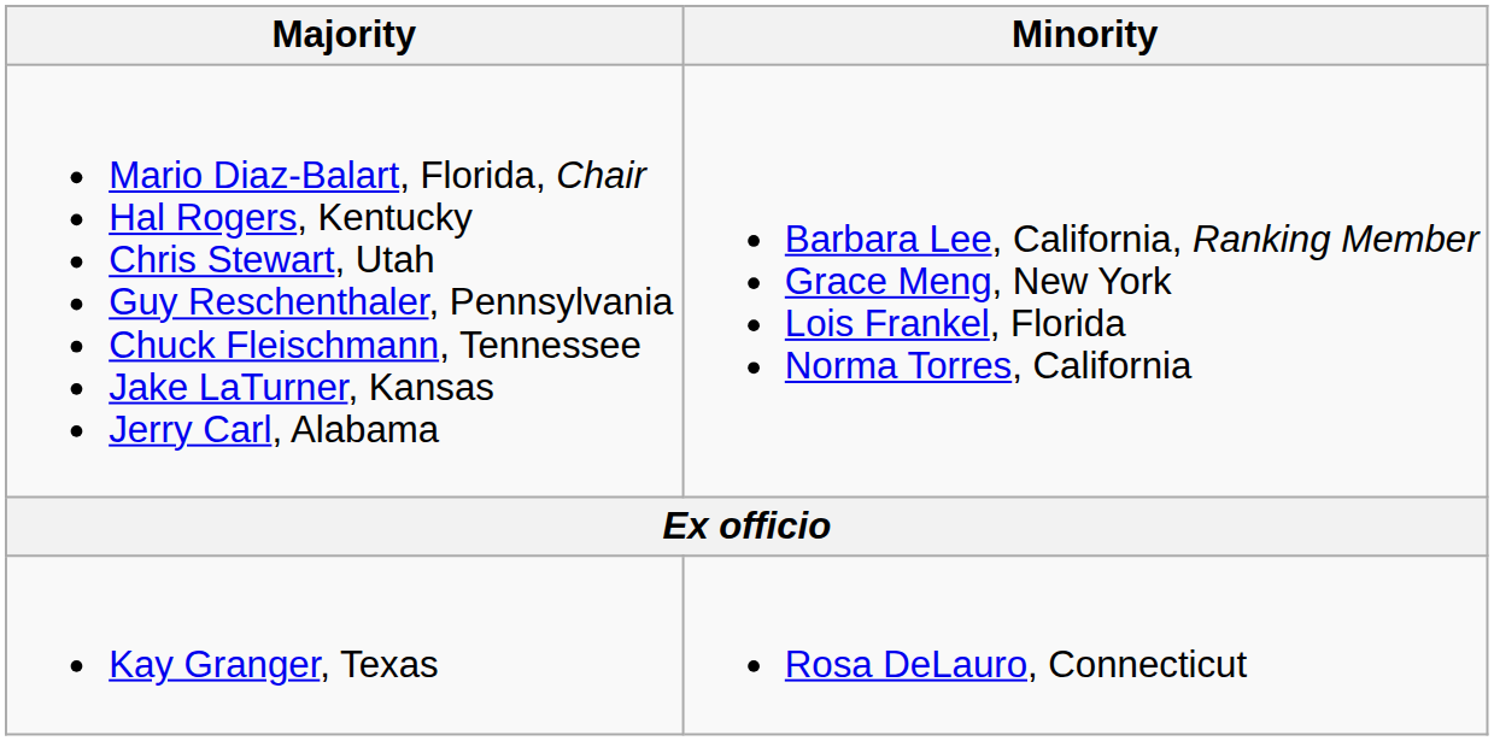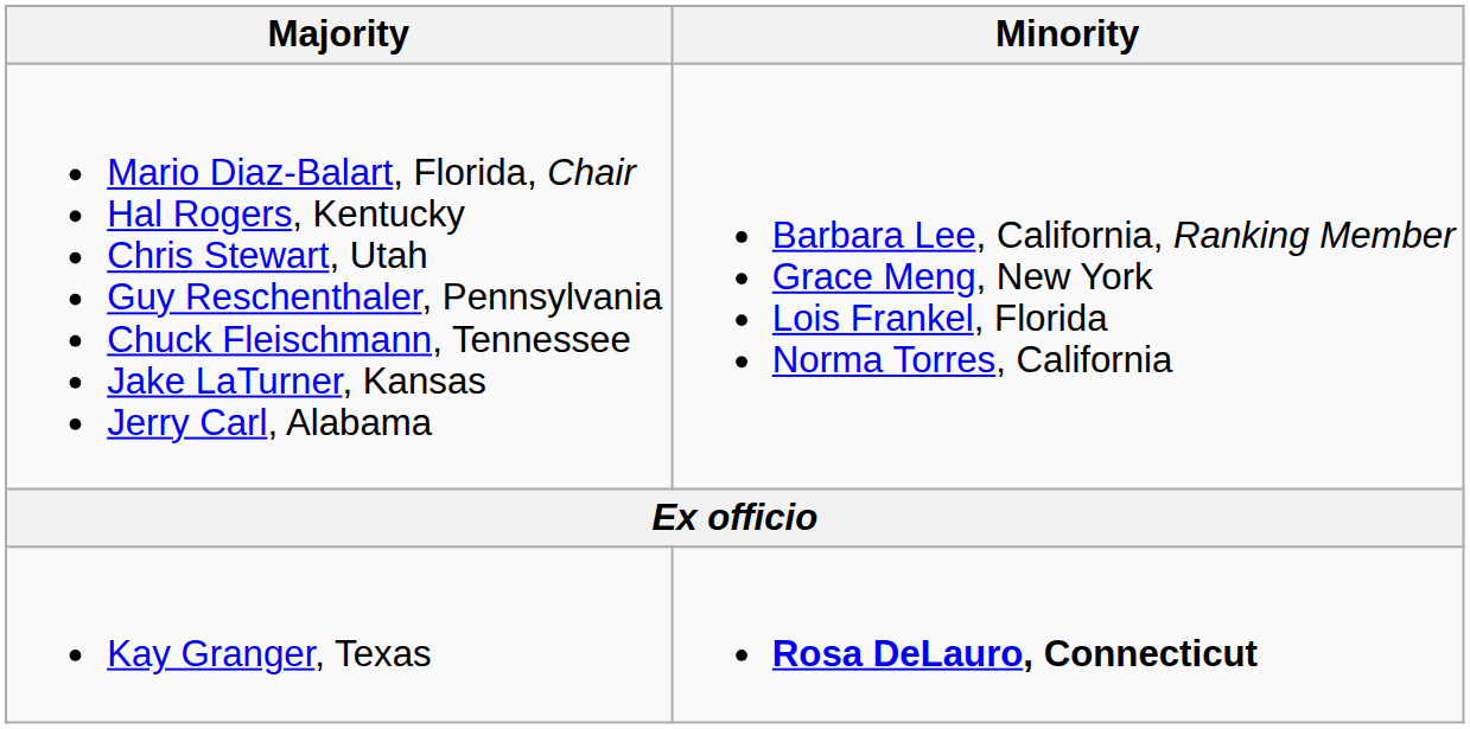Kay Granger, Texas | Minority: normal -> bold
